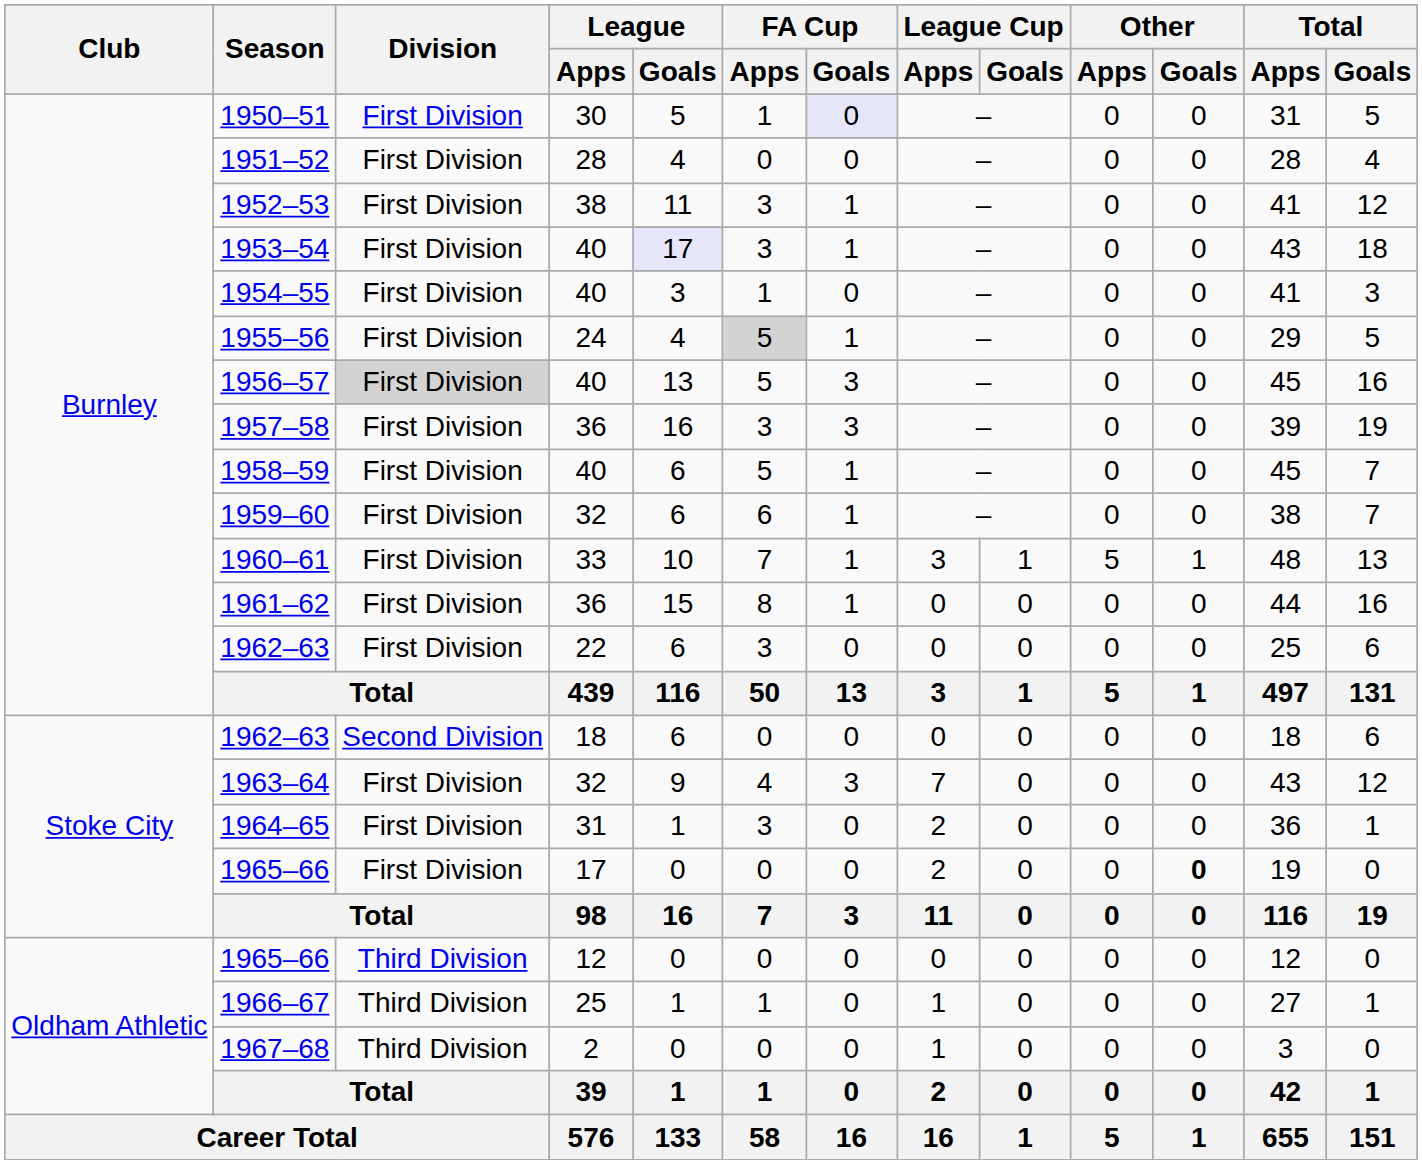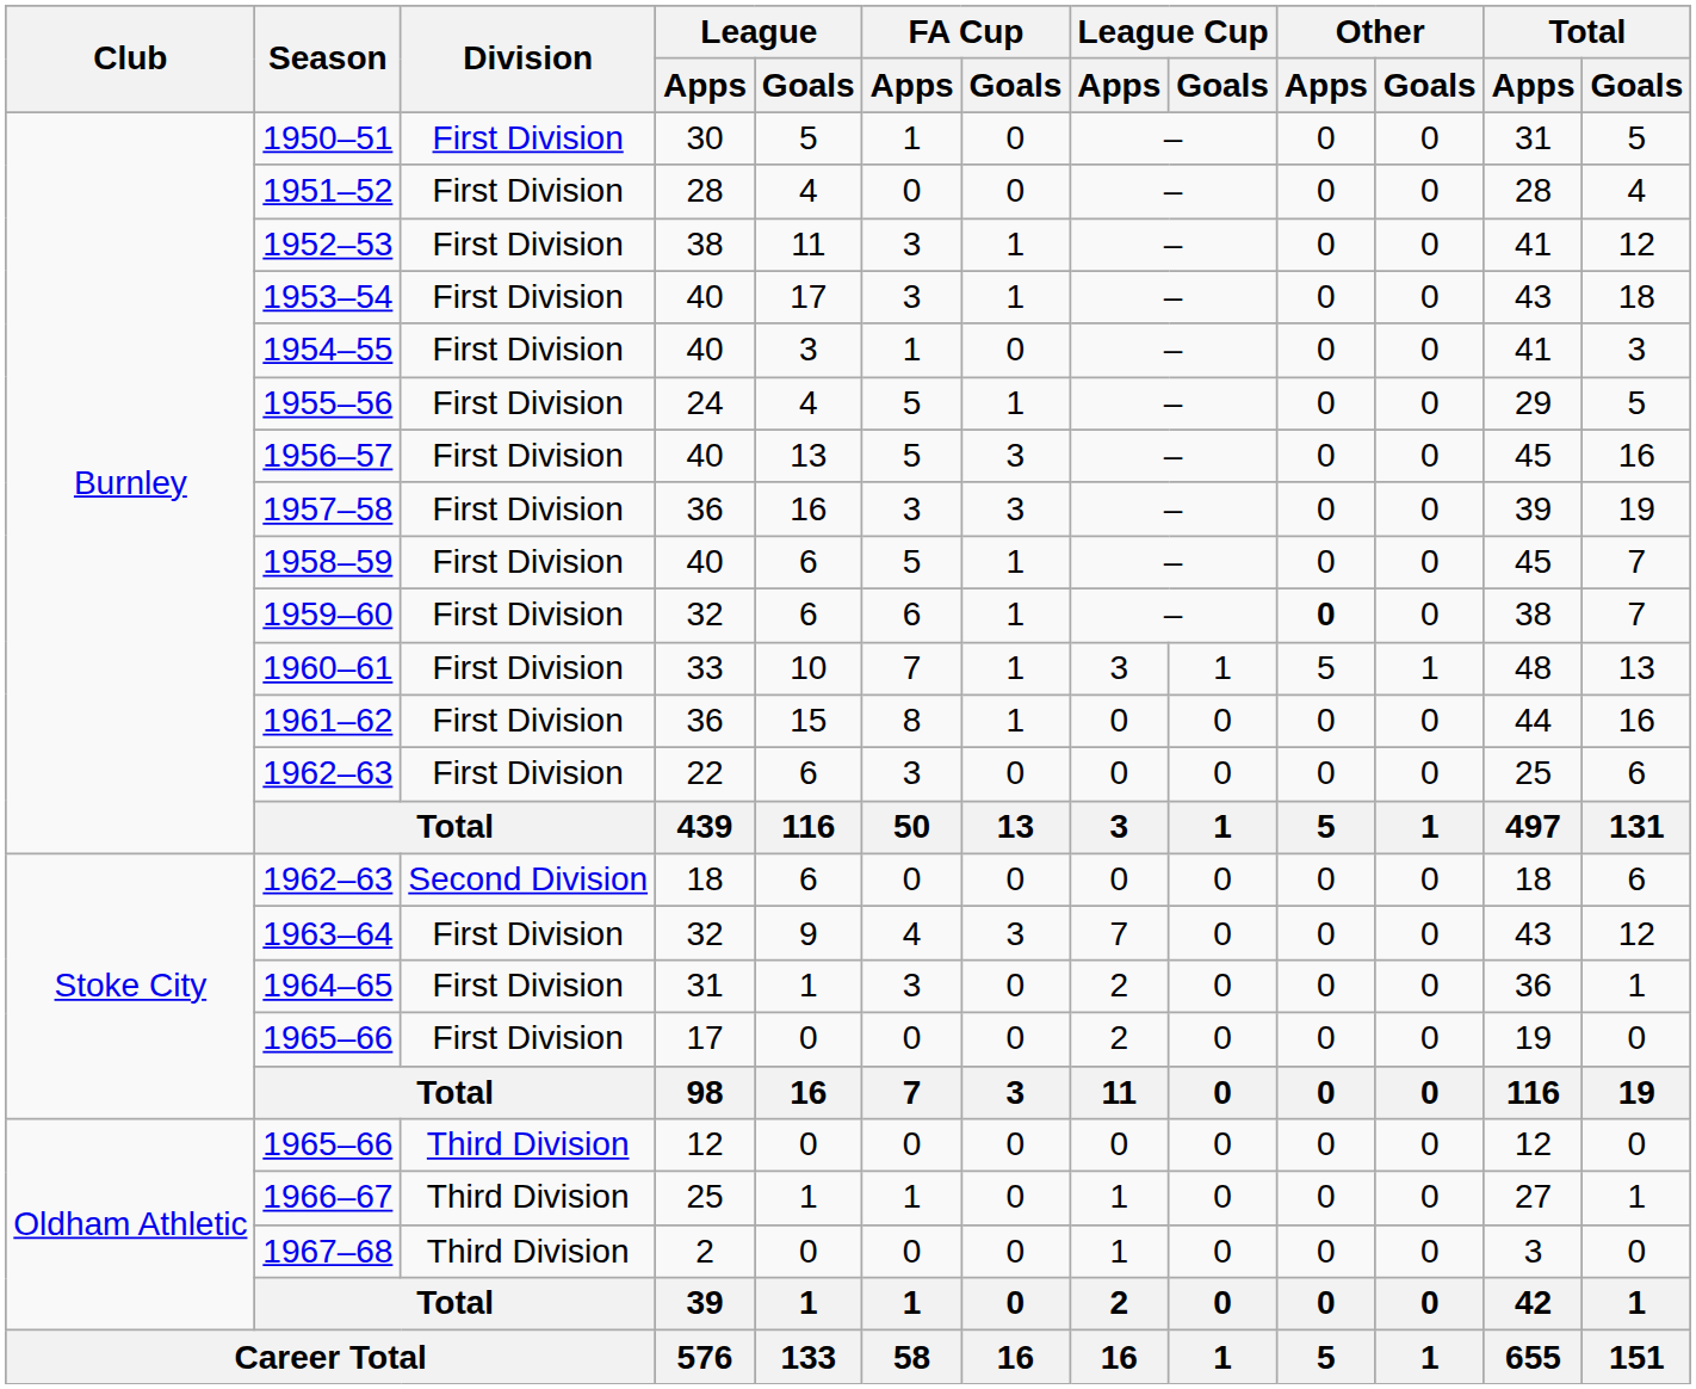1950–51 | FA Cup / Goals: lavender background -> no background
1953–54 | League / Goals: lavender background -> no background
1955–56 | FA Cup / Apps: lightgrey background -> no background
1956–57 | Division: lightgrey background -> no background
1959–60 | Other / Apps: normal -> bold
1965–66 / 17 | Other / Goals: bold -> normal
